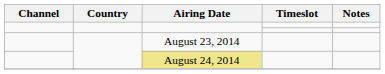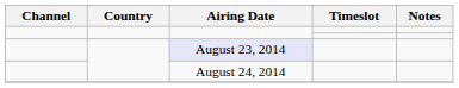August 23, 2014 | Airing Date: no background -> lavender background
August 24, 2014 | Airing Date: khaki background -> no background
